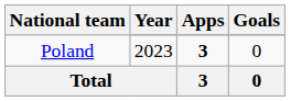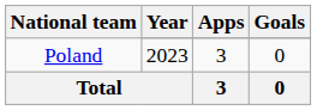2023 | Apps: bold -> normal
